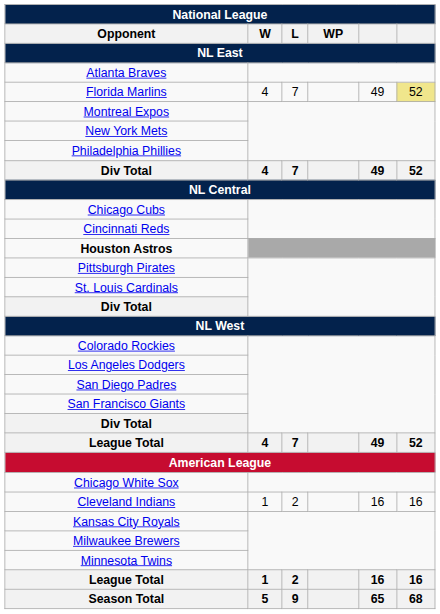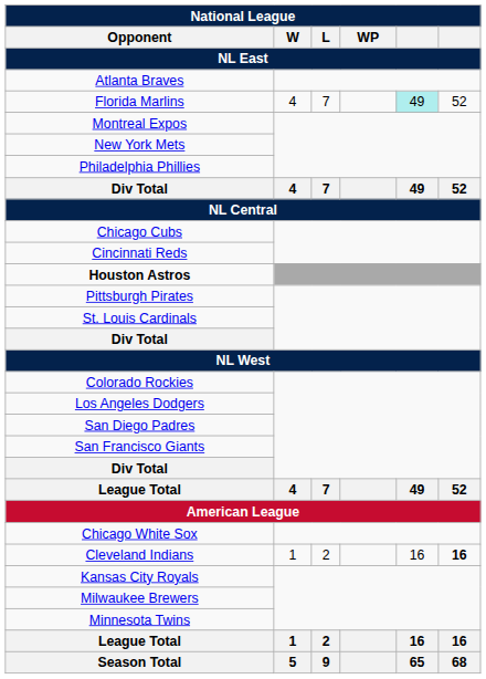Florida Marlins | column 5: no background -> paleturquoise background
Florida Marlins | column 6: khaki background -> no background
Cleveland Indians | column 6: normal -> bold
